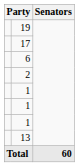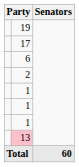13 | column 2: no background -> pink background
